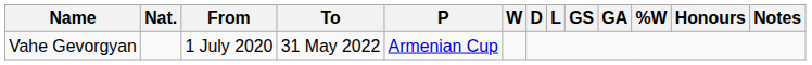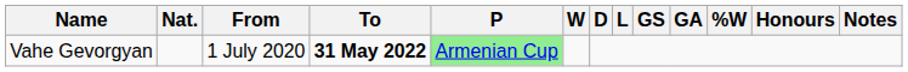Vahe Gevorgyan | To: normal -> bold
Vahe Gevorgyan | P: no background -> lightgreen background
